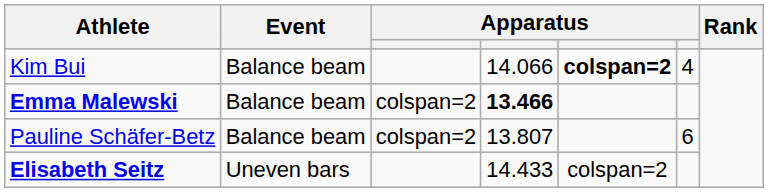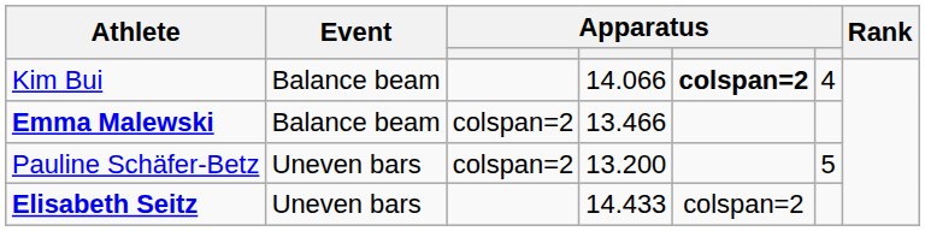Emma Malewski | column 4: bold -> normal
Pauline Schäfer-Betz | Event: Balance beam -> Uneven bars
Pauline Schäfer-Betz | column 4: 13.807 -> 13.200
Pauline Schäfer-Betz | column 6: 6 -> 5
